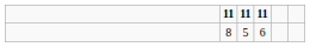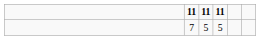row 2 | column 2: 8 -> 7
row 2 | column 4: 6 -> 5
